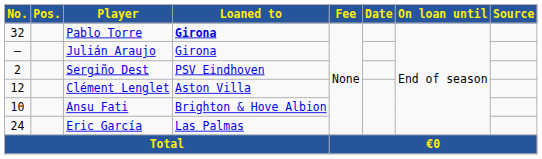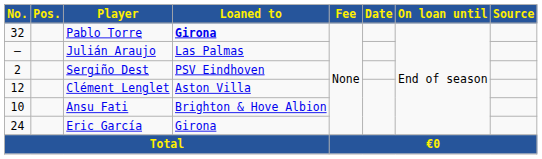Julián Araujo | Loaned to: Girona -> Las Palmas
Eric García | Loaned to: Las Palmas -> Girona
